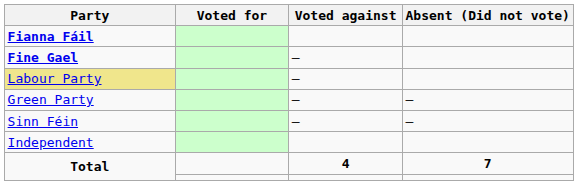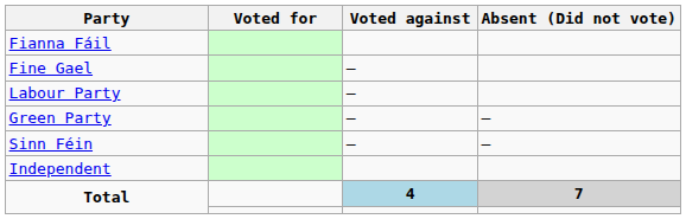Fianna Fáil | Party: bold -> normal
Fine Gael | Party: bold -> normal
Labour Party | Party: khaki background -> no background
Total / 4 | Voted against: no background -> lightblue background
Total / 4 | Absent (Did not vote): no background -> lightgrey background
